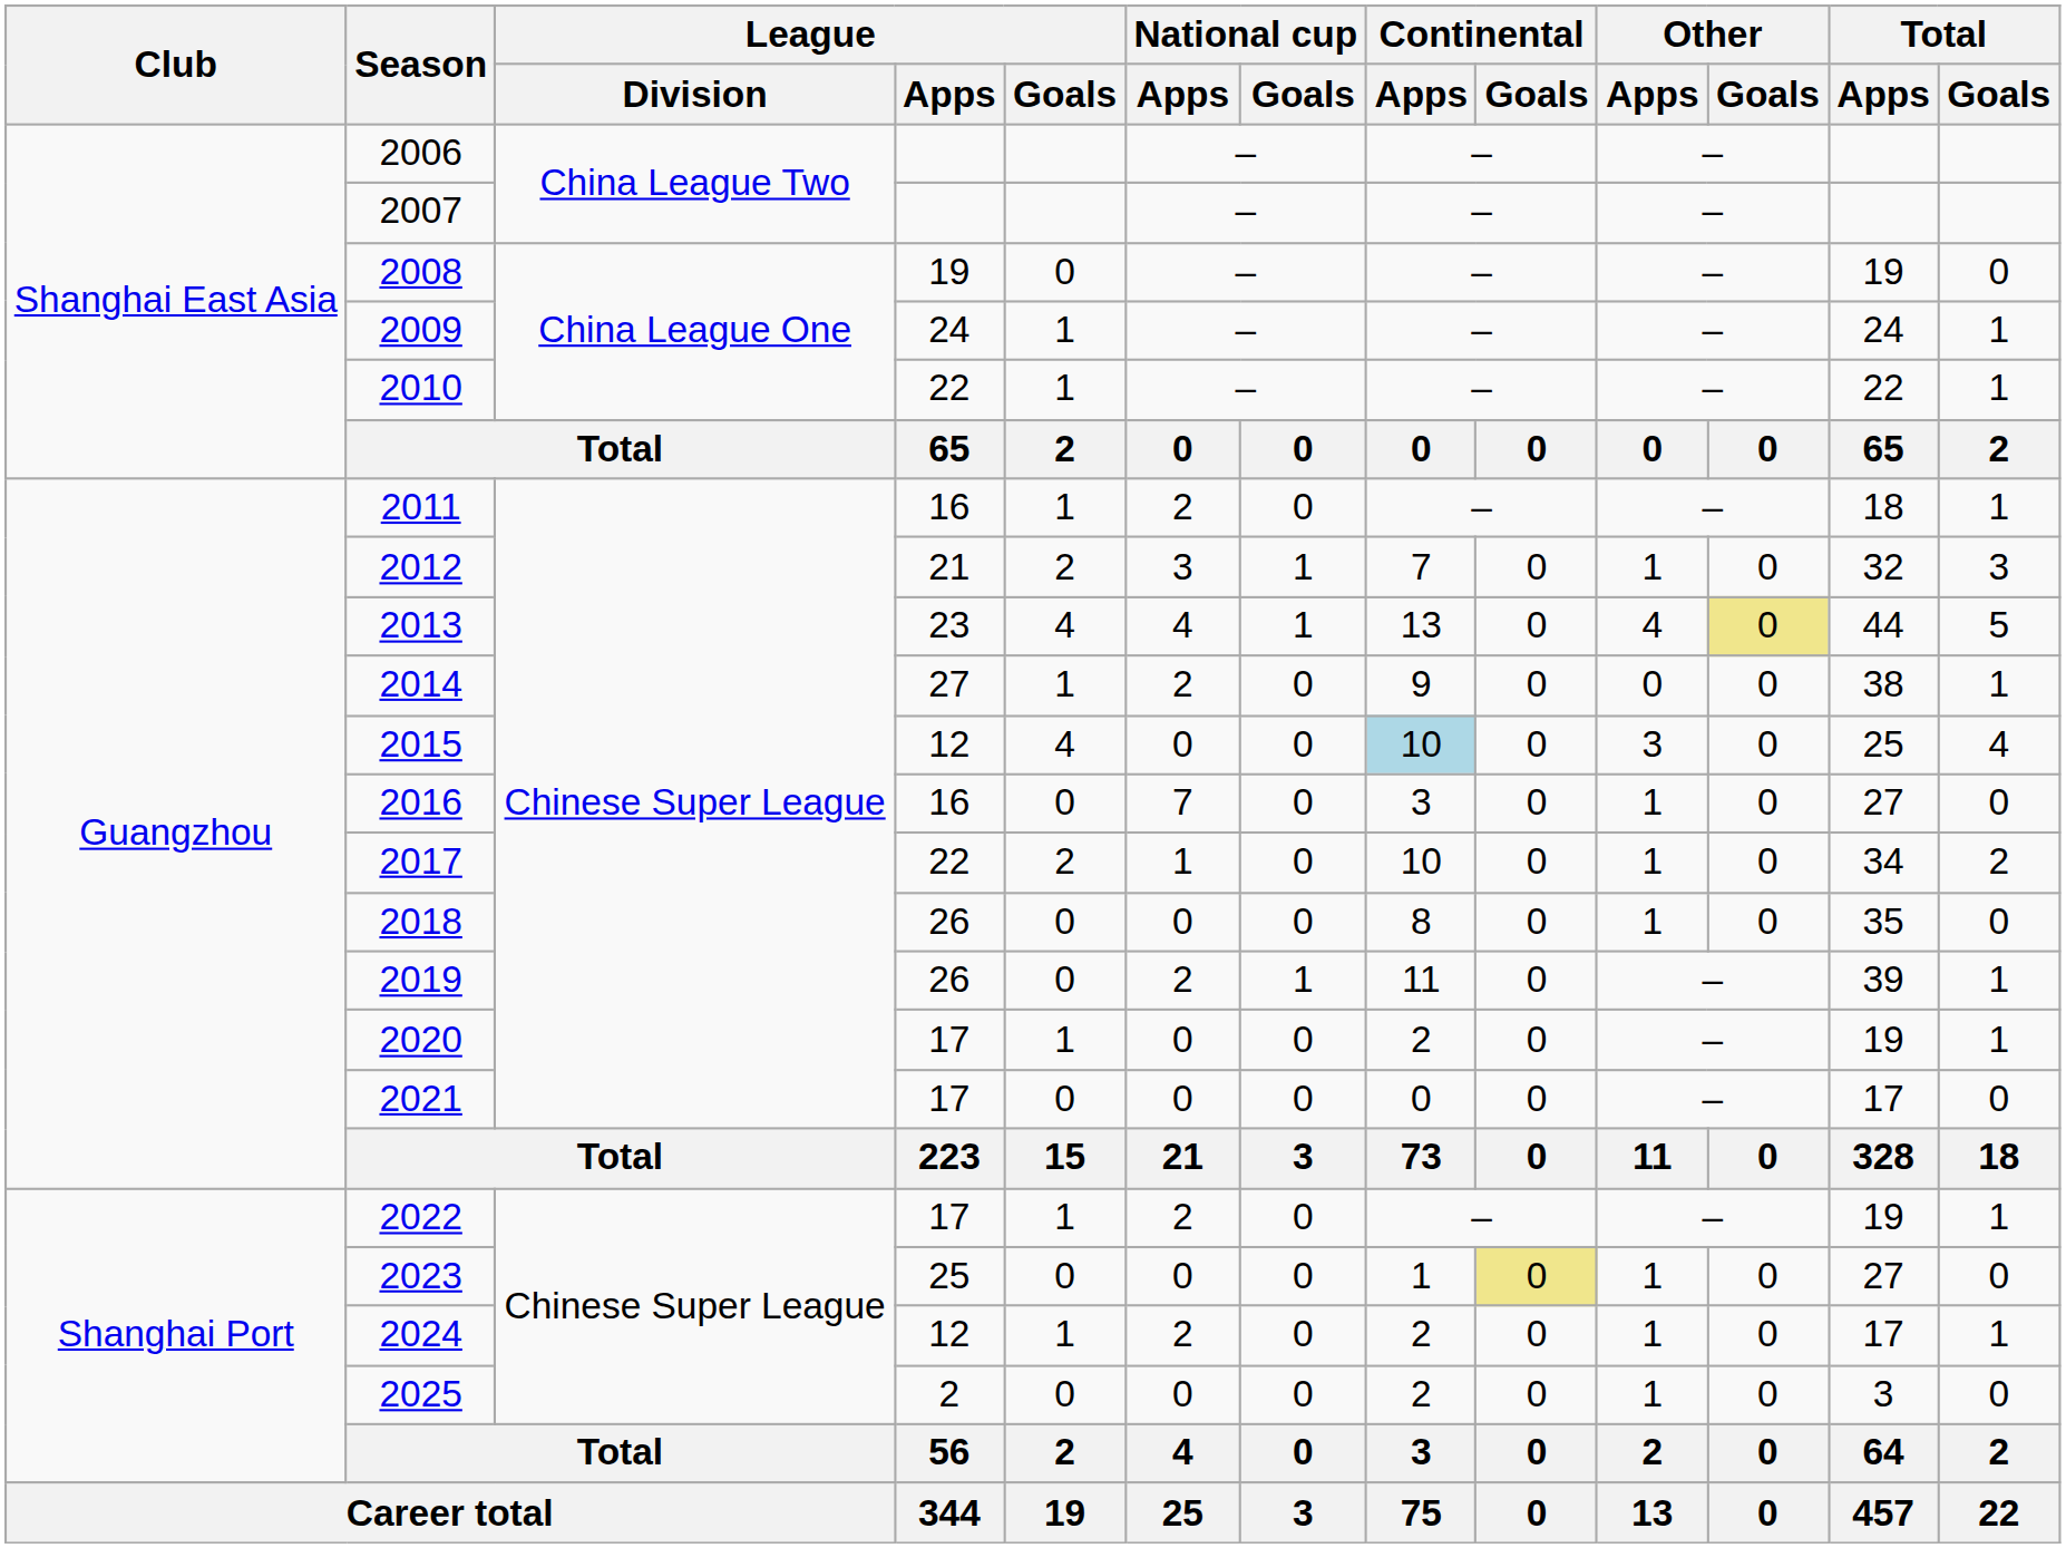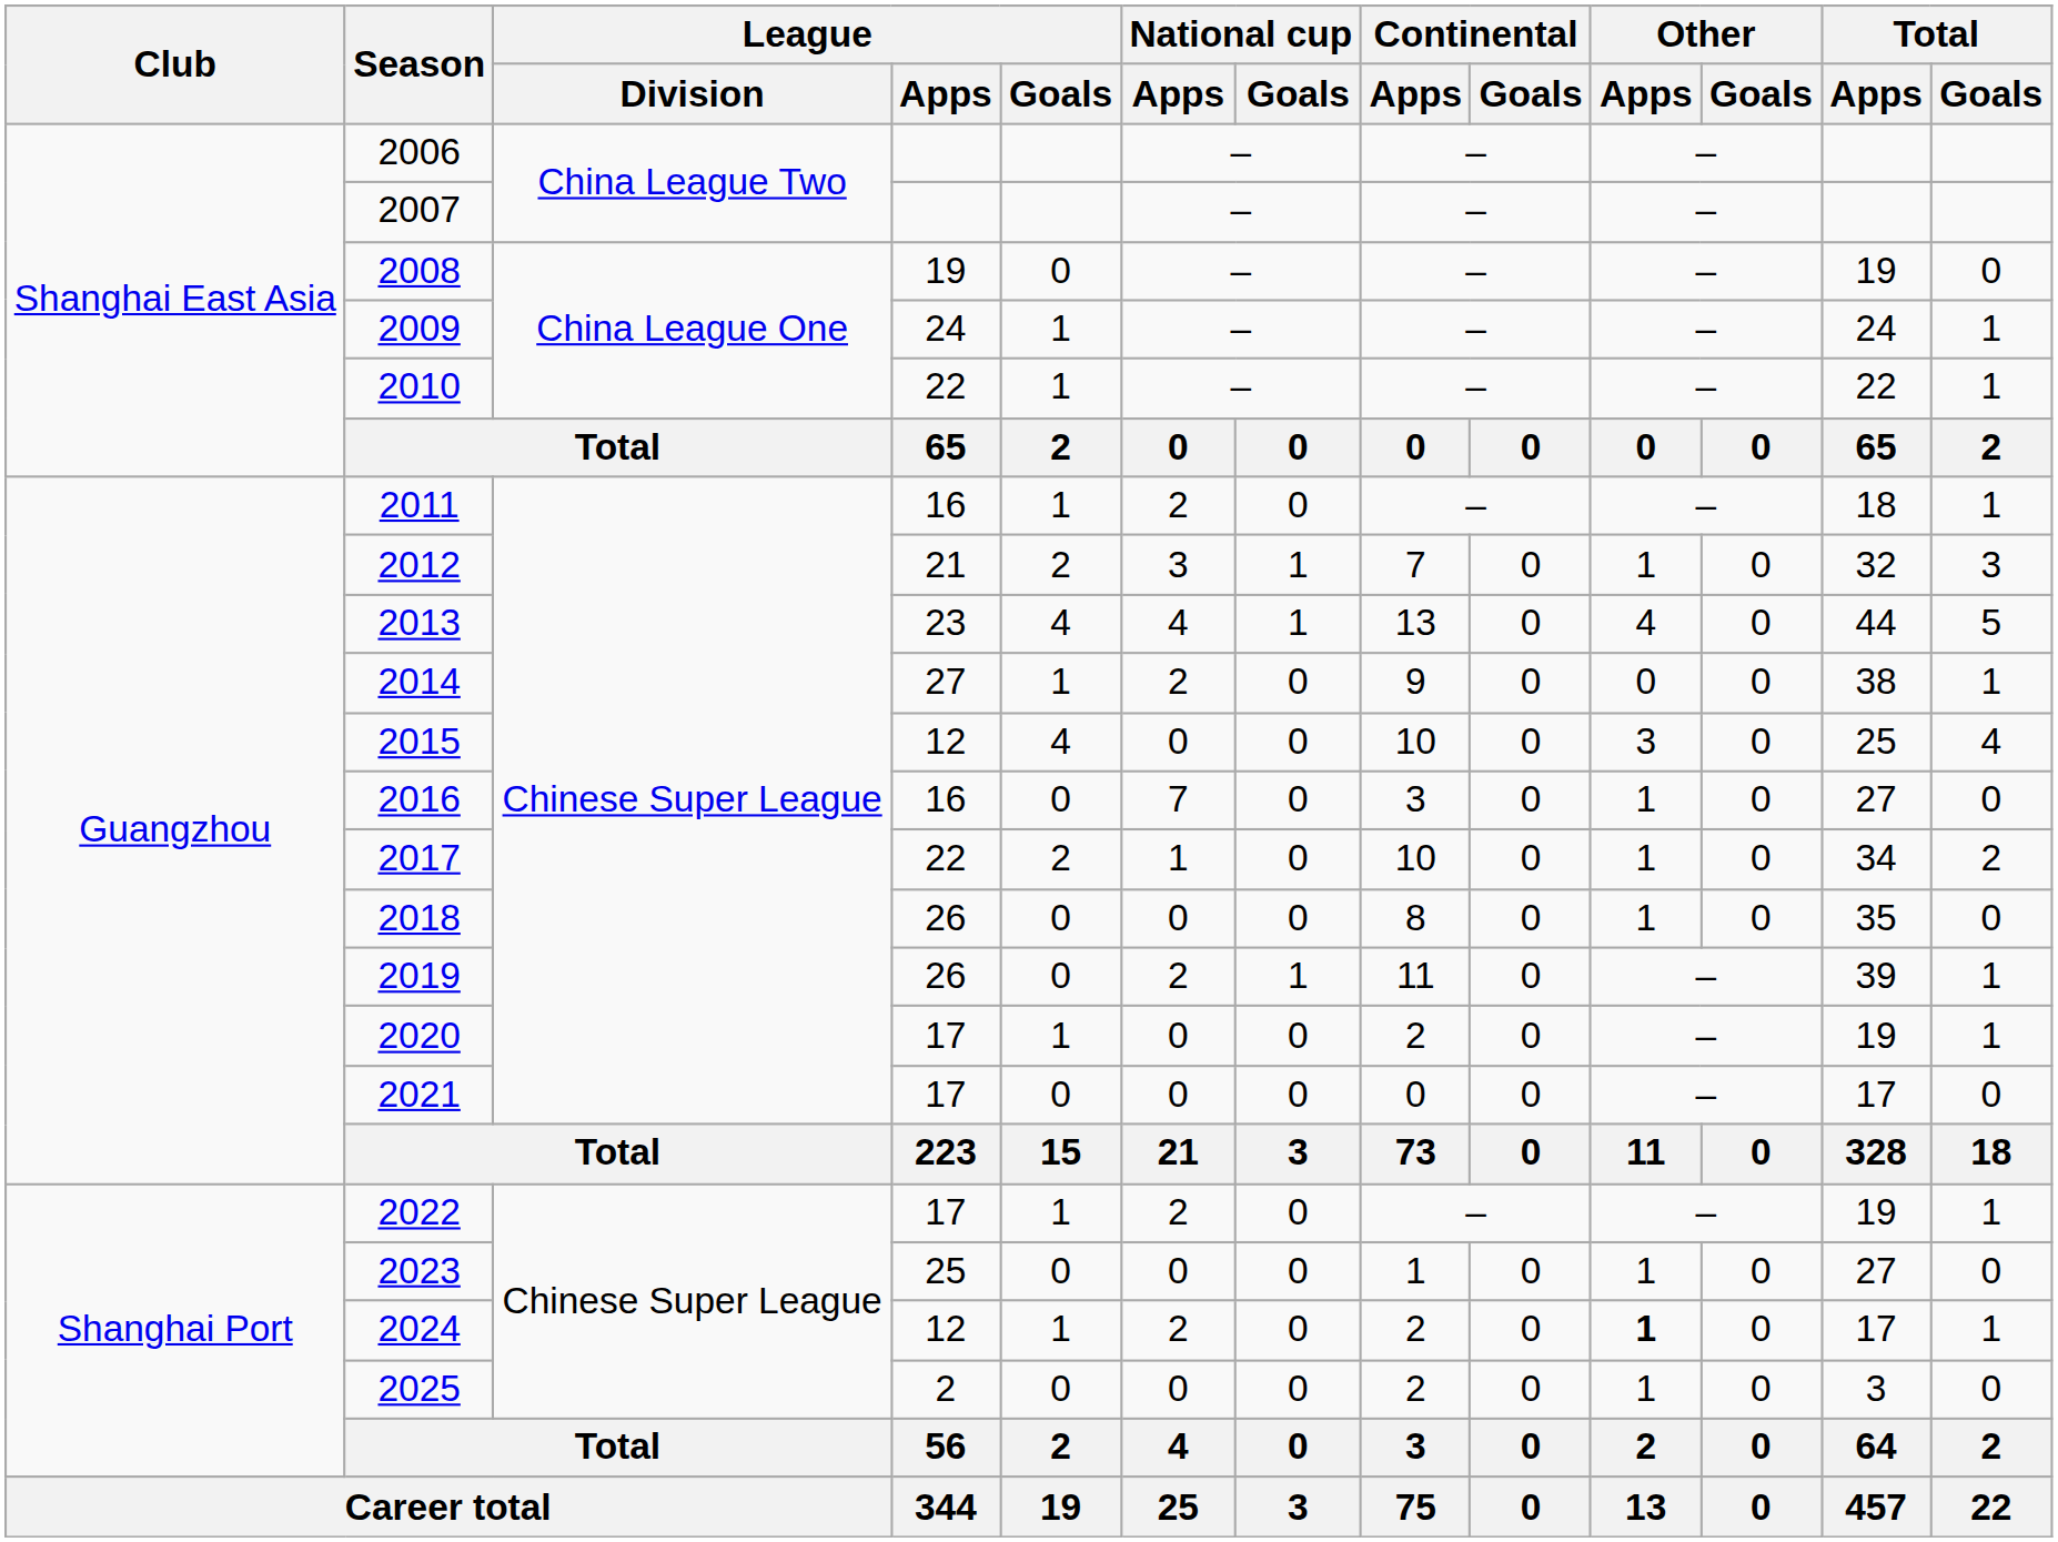2013 | Other / Goals: khaki background -> no background
2015 | Continental / Apps: lightblue background -> no background
2023 | Continental / Goals: khaki background -> no background
2024 | Other / Apps: normal -> bold
